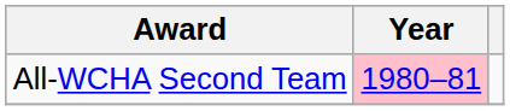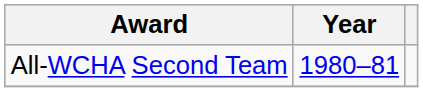row 2 | Year: pink background -> no background
